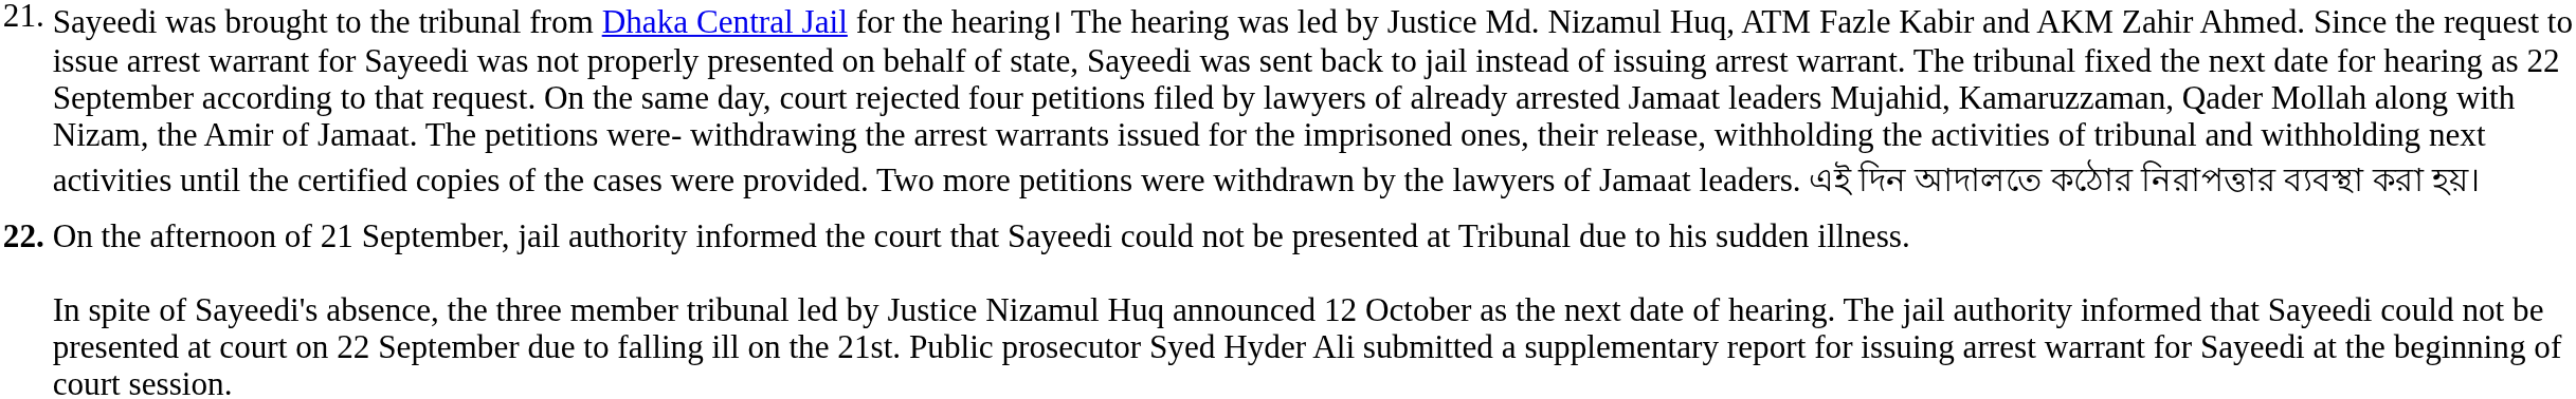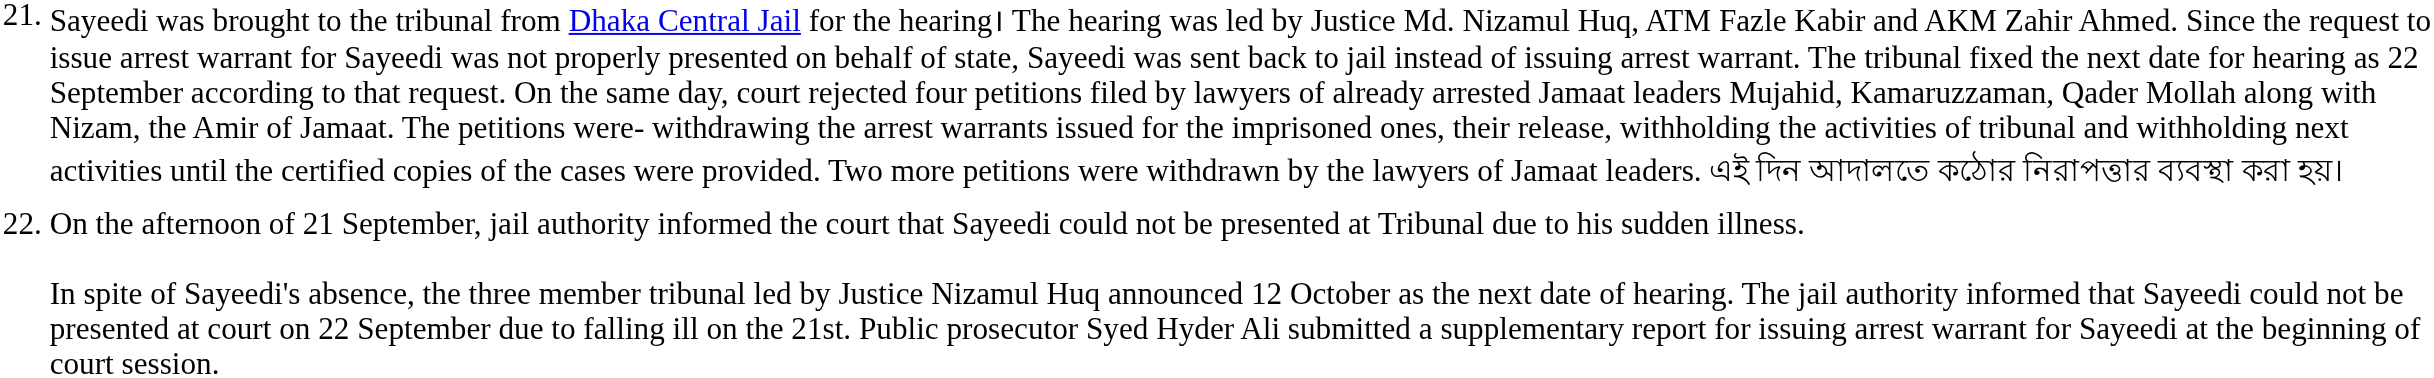row 2 | column 1: bold -> normal
